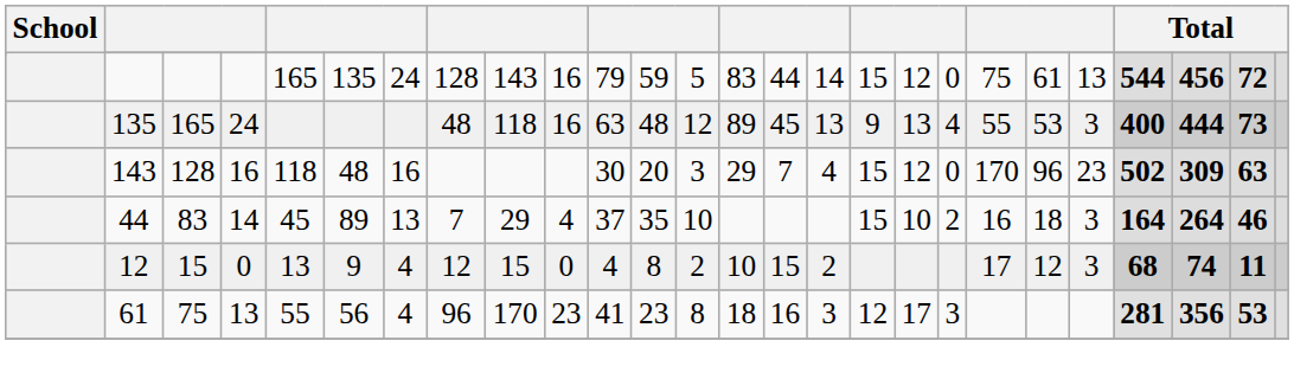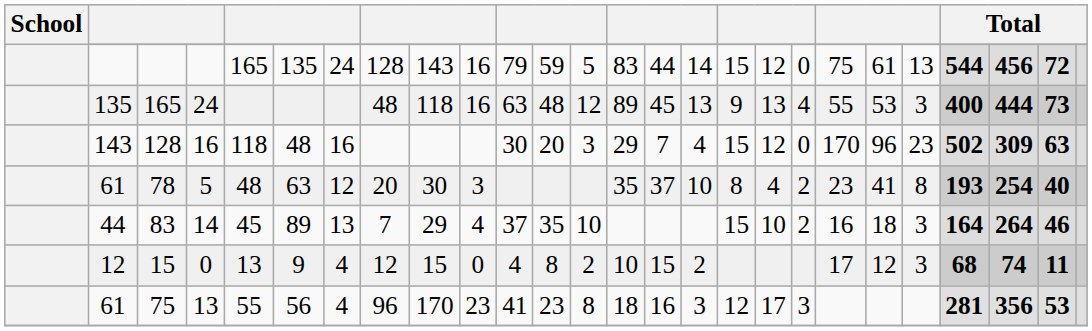+ row: 61 | 78 | 5 | 48 | 63 | 12 | 20 | 30 | 3 | 35 | 37 | 10 | 8 | 4 | 2 | 23 | 41 | 8 | 193 | 254 | 40
